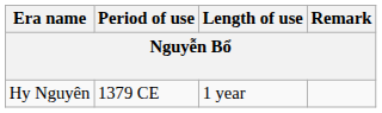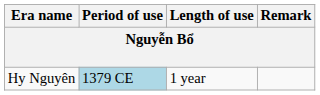Hy Nguyên | Period of use: no background -> lightblue background
